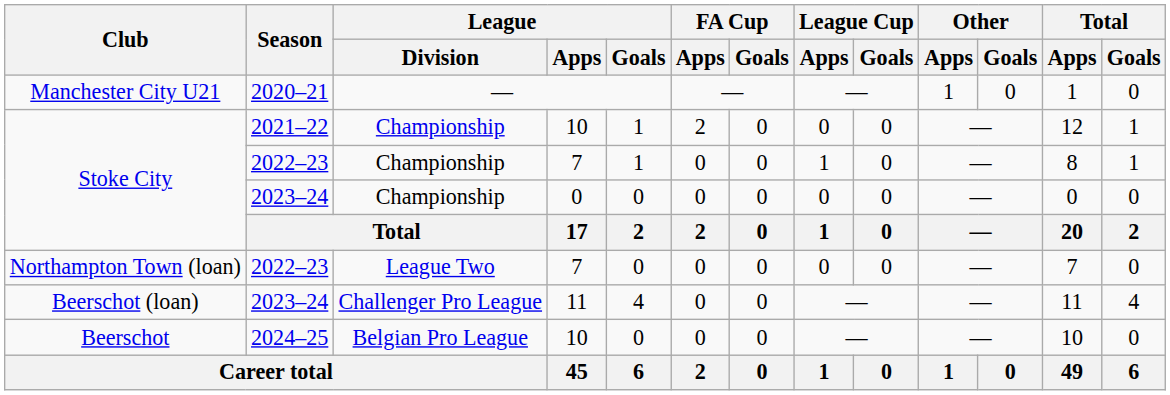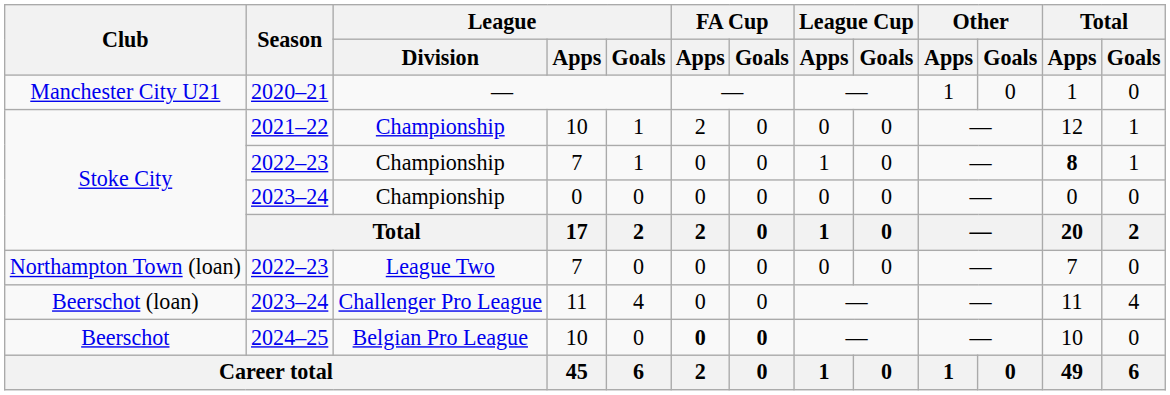Stoke City / 2022–23 | Total / Apps: normal -> bold
Beerschot | FA Cup / Apps: normal -> bold
Beerschot | FA Cup / Goals: normal -> bold
